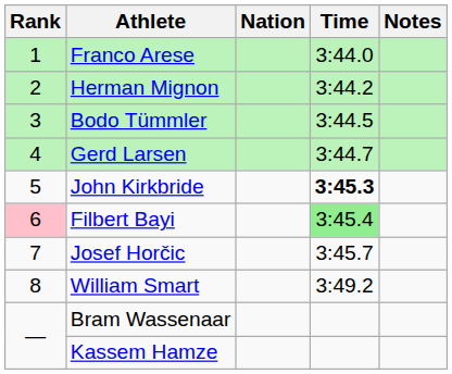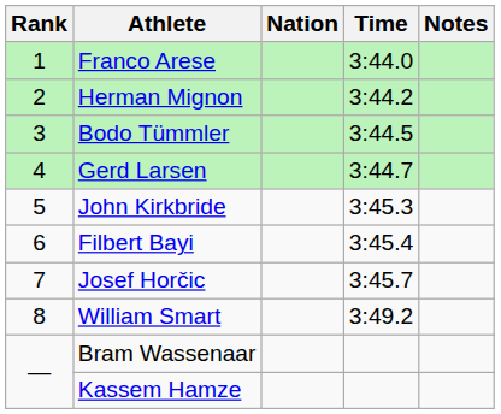John Kirkbride | Time: bold -> normal
Filbert Bayi | Rank: pink background -> no background
Filbert Bayi | Time: lightgreen background -> no background
